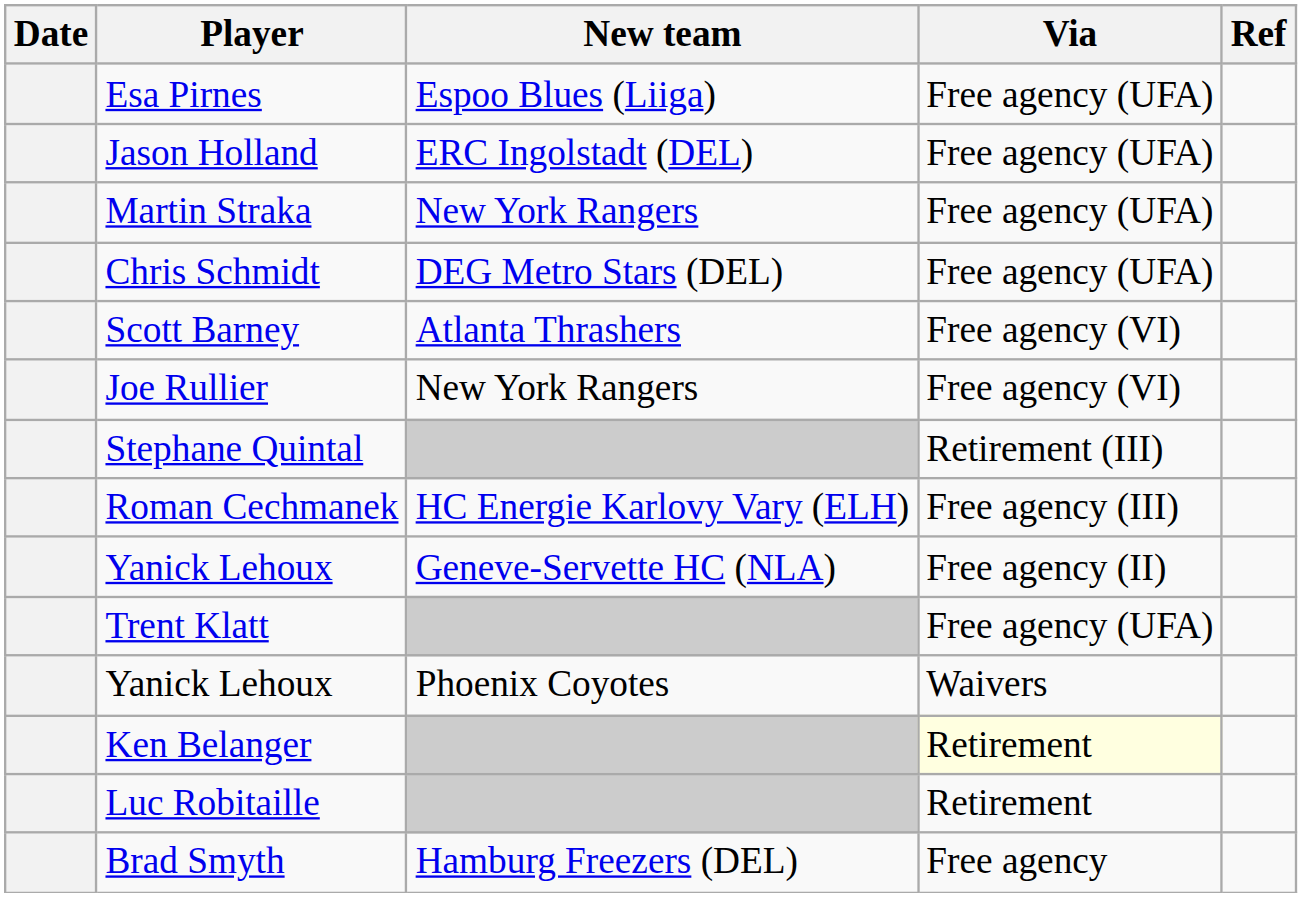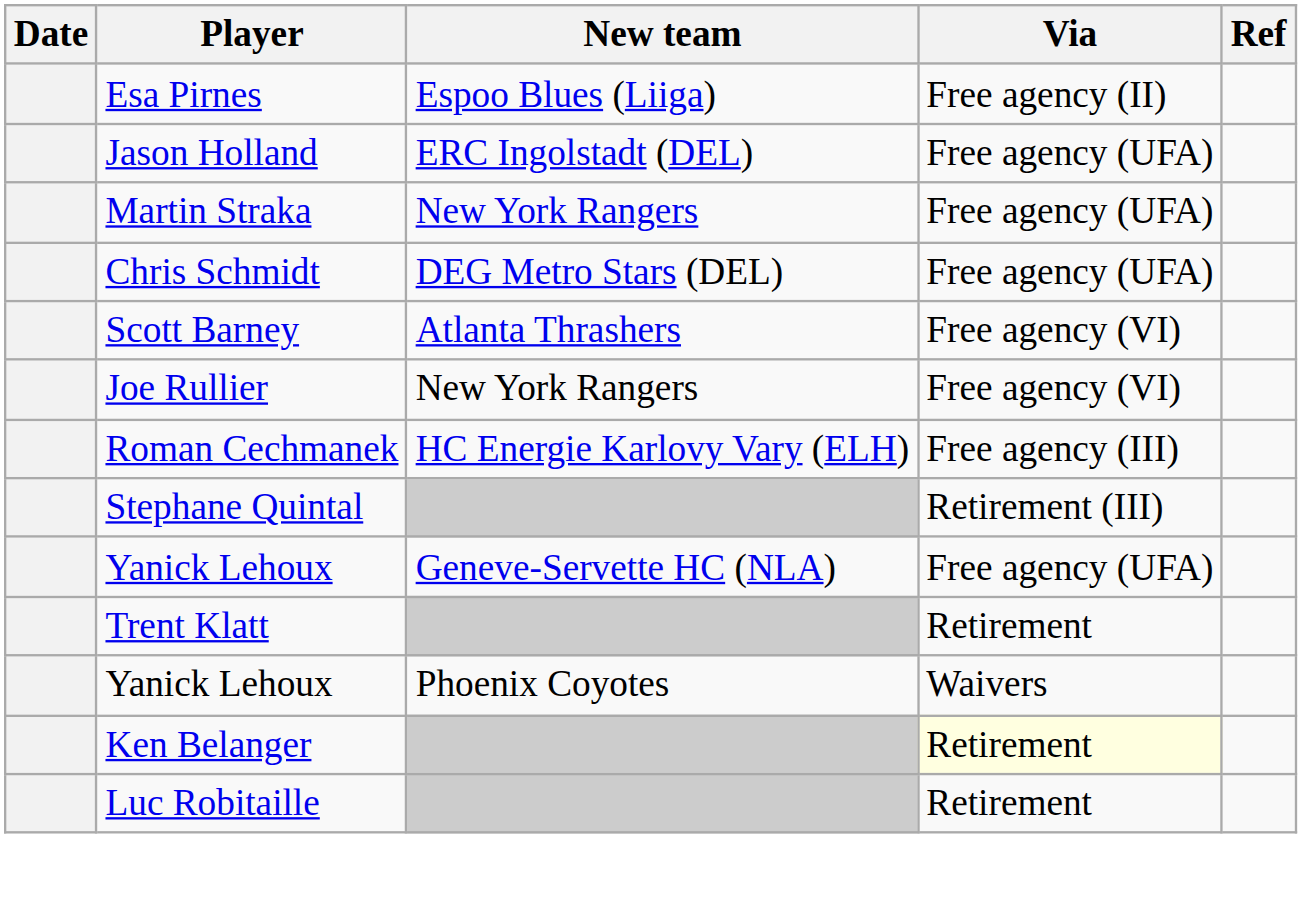Esa Pirnes | Via: Free agency (UFA) -> Free agency (II)
rows swapped: Roman Cechmanek <-> Stephane Quintal
Yanick Lehoux / Geneve-Servette HC (NLA) | Via: Free agency (II) -> Free agency (UFA)
Trent Klatt | Via: Free agency (UFA) -> Retirement
- row: Brad Smyth | Hamburg Freezers (DEL) | Free agency
